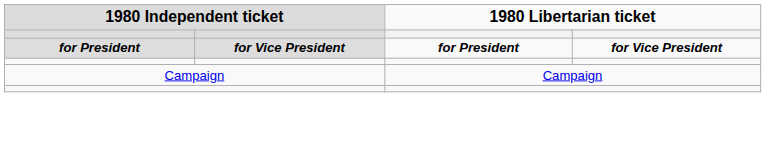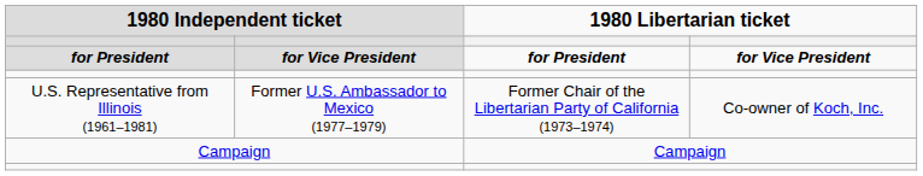+ row: U.S. Representative from Illinois (1961–1981) | Former U.S. Ambassador to Mexico (1977–1979) | Former Chair of the Libertarian Party of California (1973–1974) | Co-owner of Koch, Inc.
